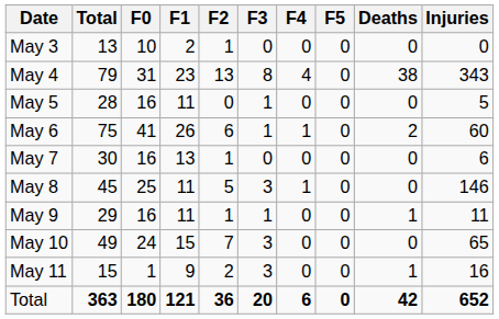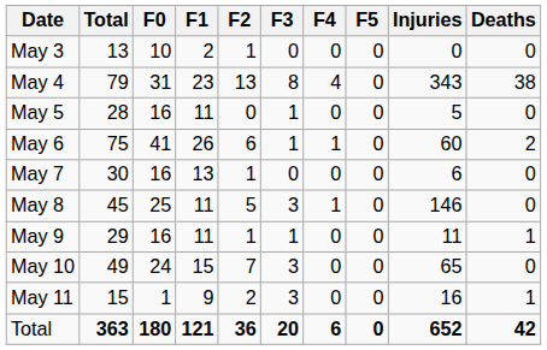columns swapped: Deaths <-> Injuries
